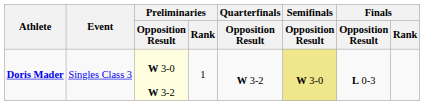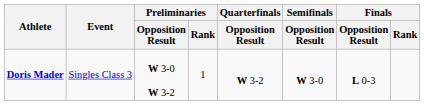Doris Mader | Preliminaries / Opposition Result: lightyellow background -> no background
Doris Mader | Semifinals / Opposition Result: khaki background -> no background
